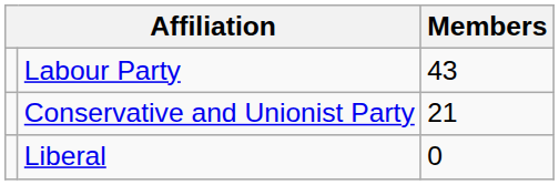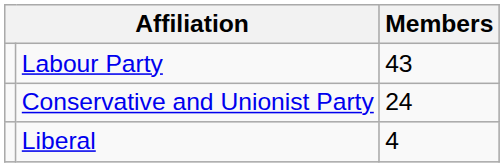Conservative and Unionist Party | Members: 21 -> 24
Liberal | Members: 0 -> 4
